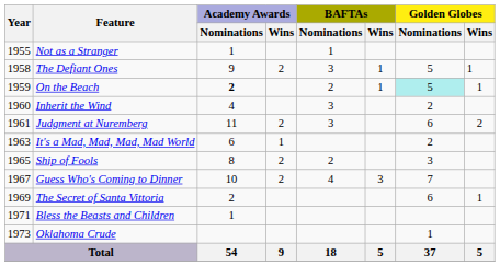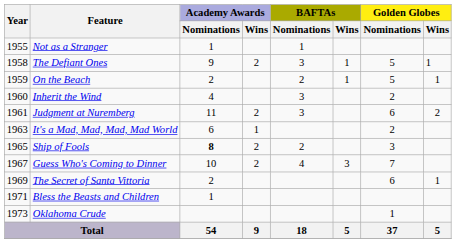On the Beach | Academy Awards / Nominations: bold -> normal
On the Beach | Golden Globes / Nominations: paleturquoise background -> no background
Ship of Fools | Academy Awards / Nominations: normal -> bold
